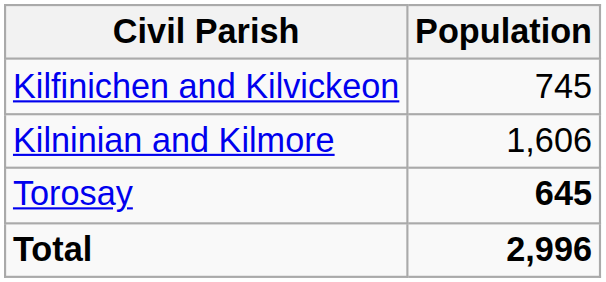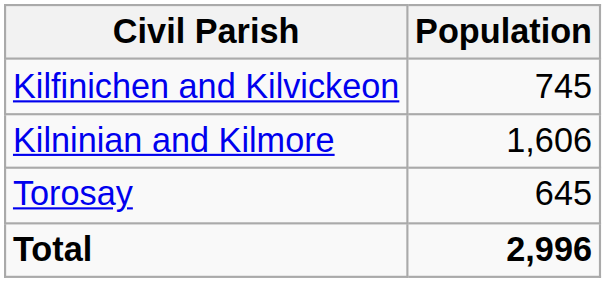Torosay | Population: bold -> normal
